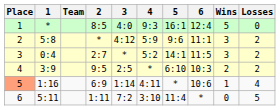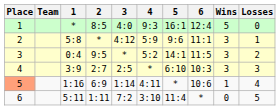columns swapped: Team <-> 1
row 3 | Losses: 2 -> 1
row 4 | 2: 2:7 -> 9:5
row 5 | 2: 9:5 -> 2:7
row 5 | Wins: 2 -> 3
row 5 | Losses: 2 -> 3
